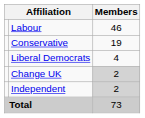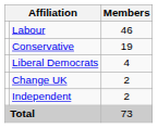Change UK | Members: lightgrey background -> no background
Independent | Members: lightgrey background -> no background
